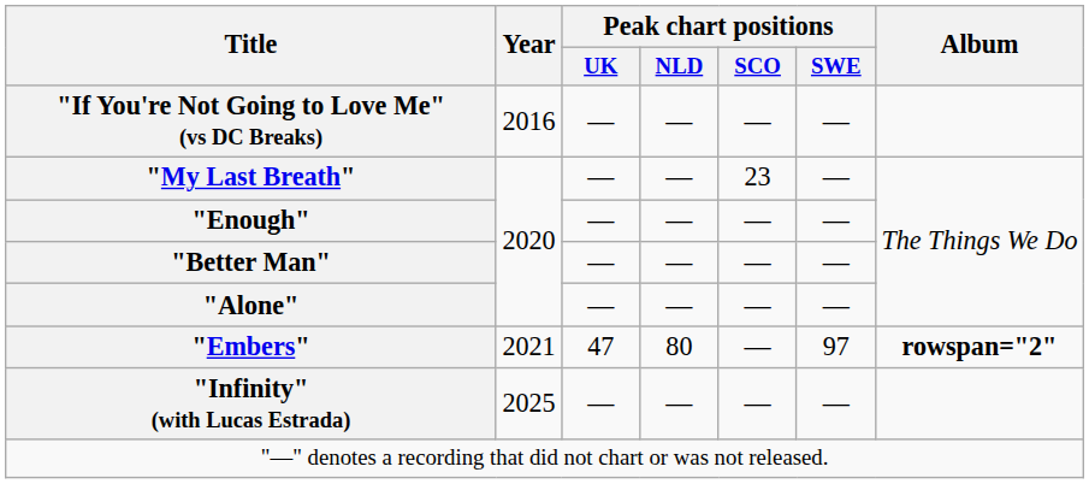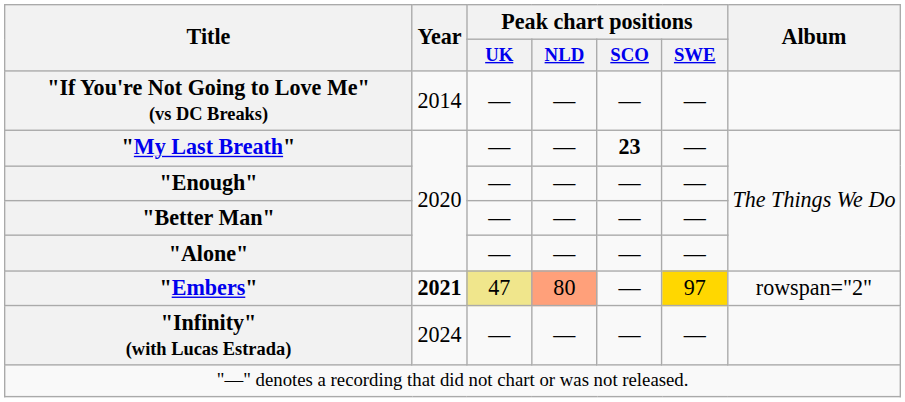"If You're Not Going to Love Me" (vs DC Breaks) | Year: 2016 -> 2014
"My Last Breath" | Peak chart positions / SCO: normal -> bold
"Embers" | Year: normal -> bold
"Embers" | Peak chart positions / UK: no background -> khaki background
"Embers" | Peak chart positions / NLD: no background -> lightsalmon background
"Embers" | Peak chart positions / SWE: no background -> gold background
"Embers" | Album: bold -> normal
"Infinity" (with Lucas Estrada) | Year: 2025 -> 2024
